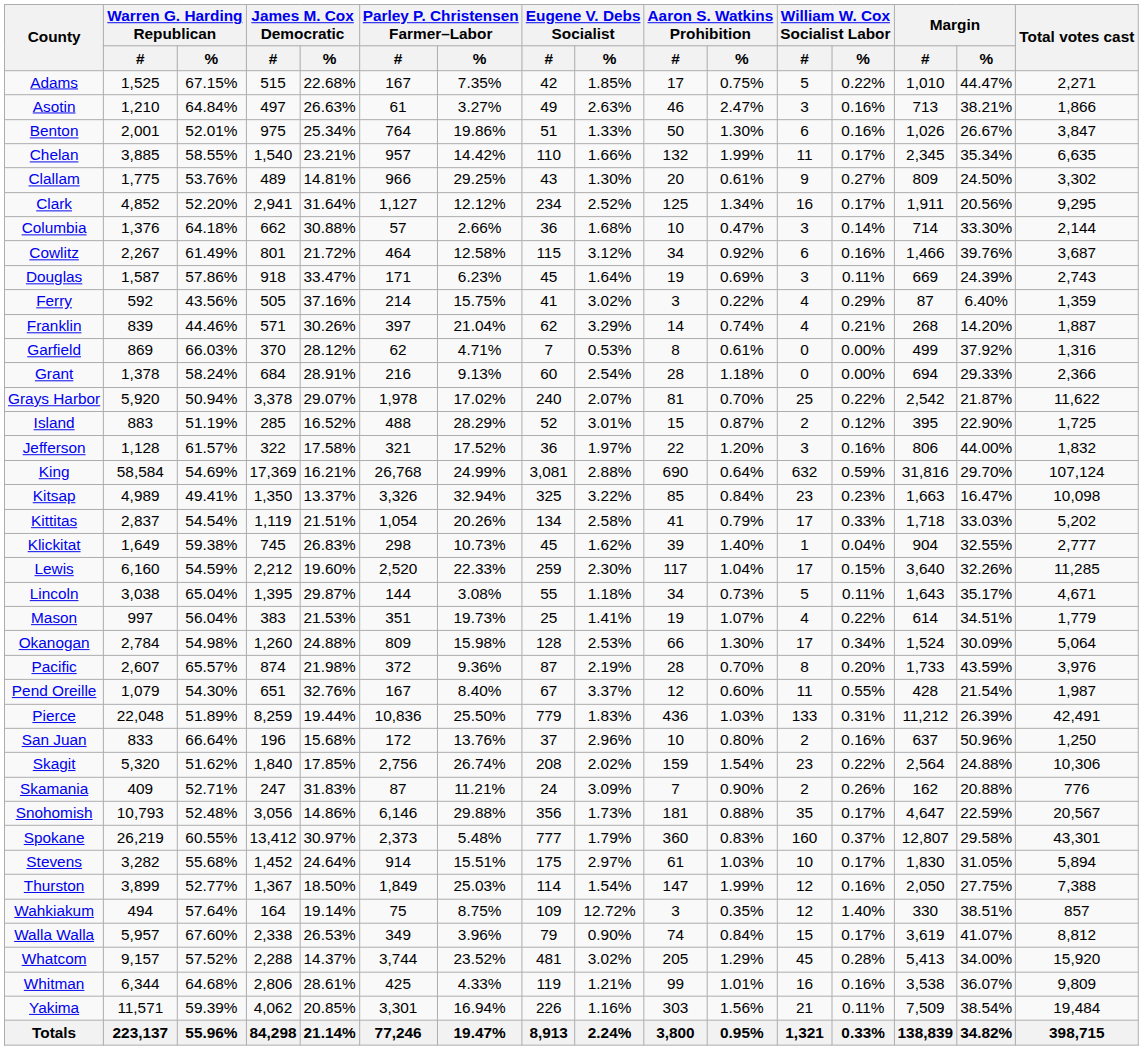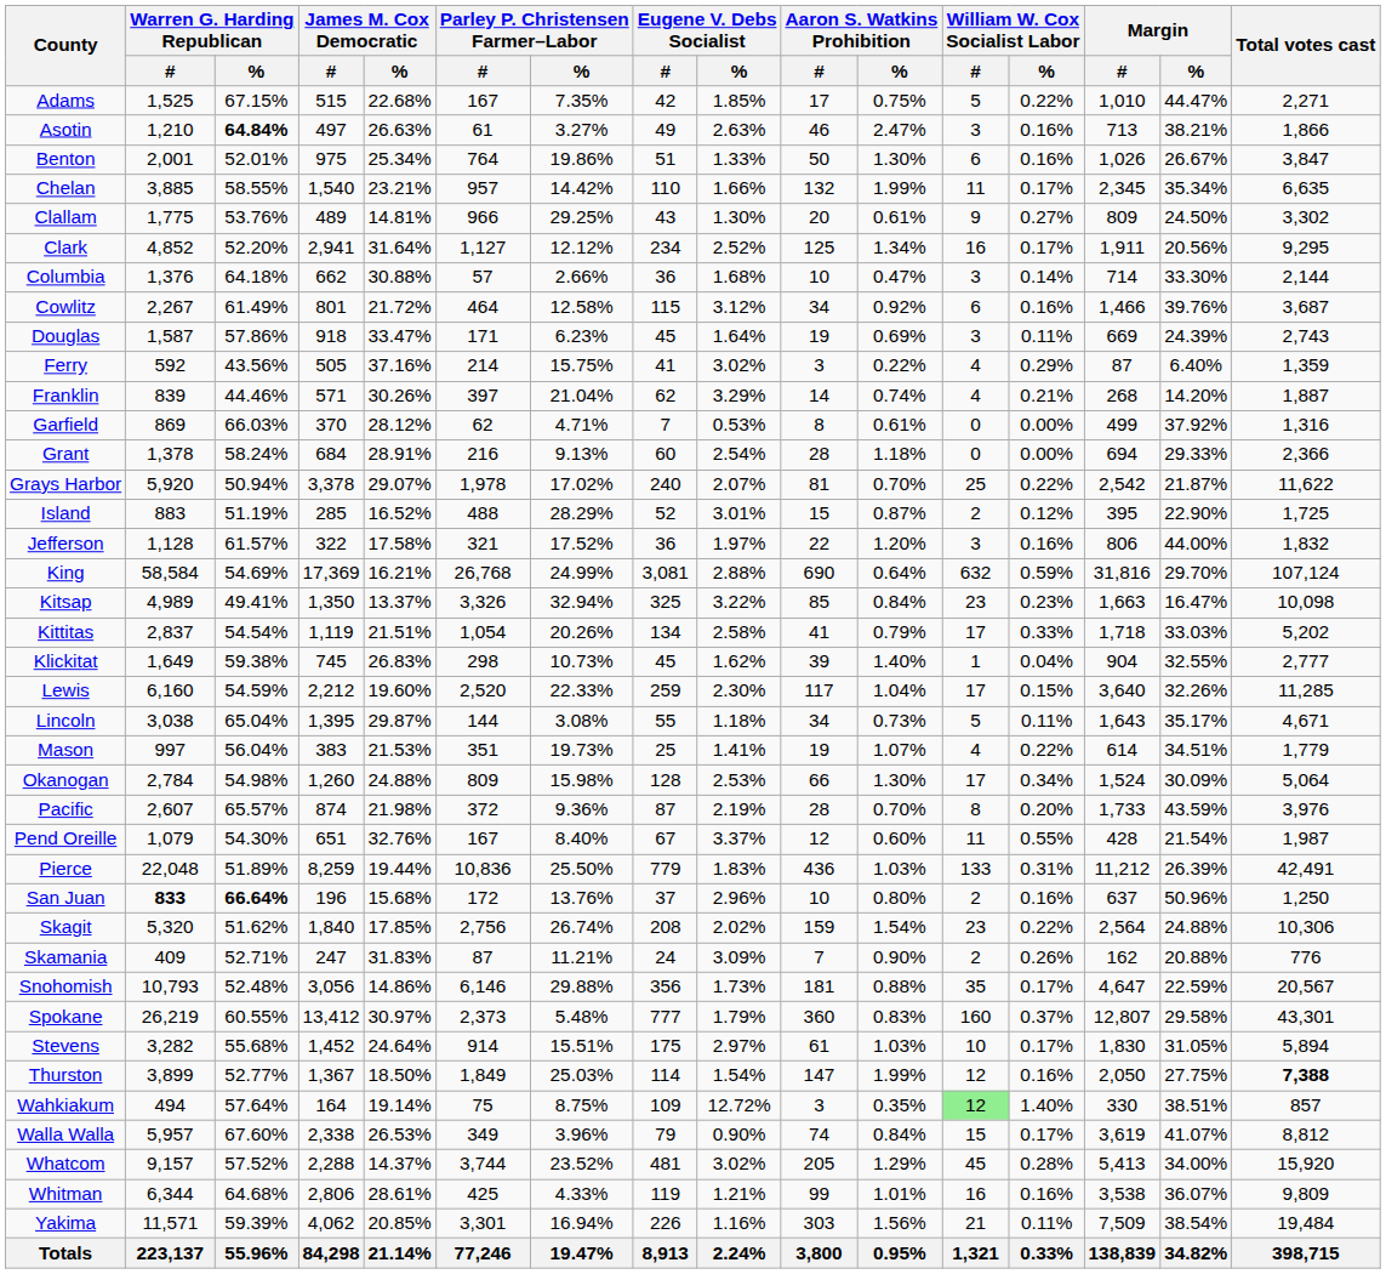Asotin | Warren G. Harding Republican / %: normal -> bold
San Juan | Warren G. Harding Republican / #: normal -> bold
San Juan | Warren G. Harding Republican / %: normal -> bold
Thurston | Total votes cast: normal -> bold
Wahkiakum | William W. Cox Socialist Labor / #: no background -> lightgreen background
